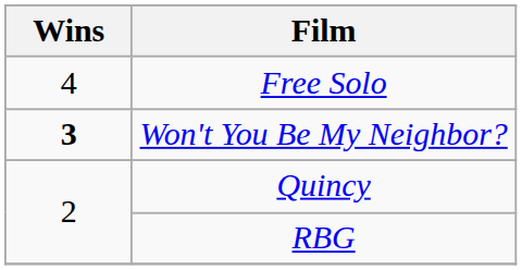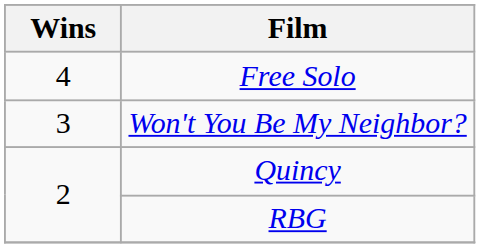Won't You Be My Neighbor? | Wins: bold -> normal
